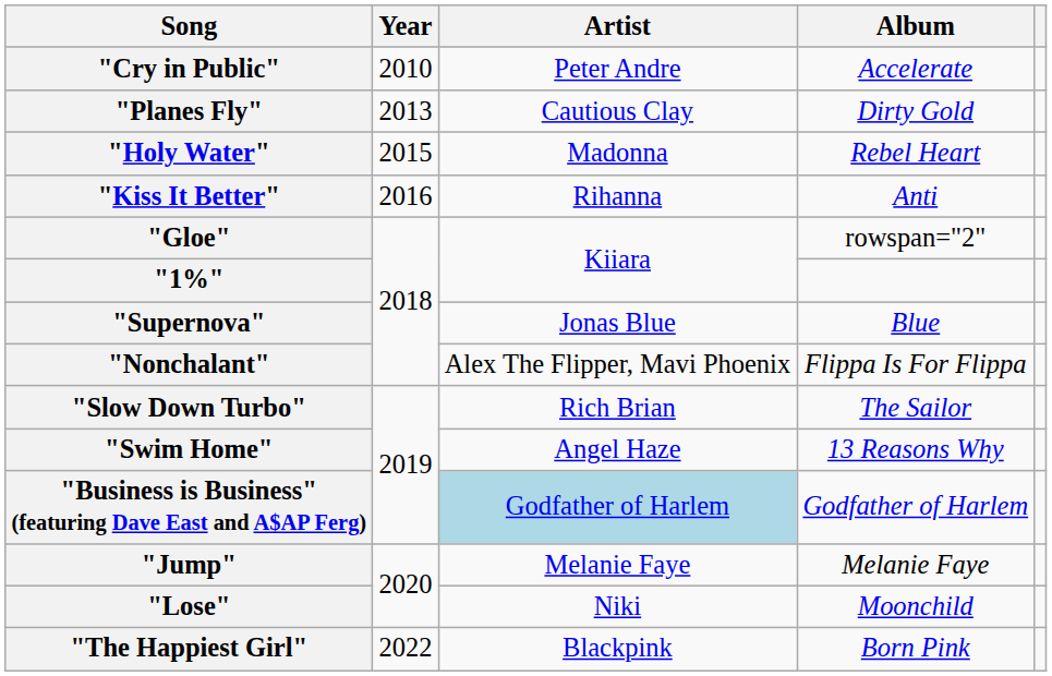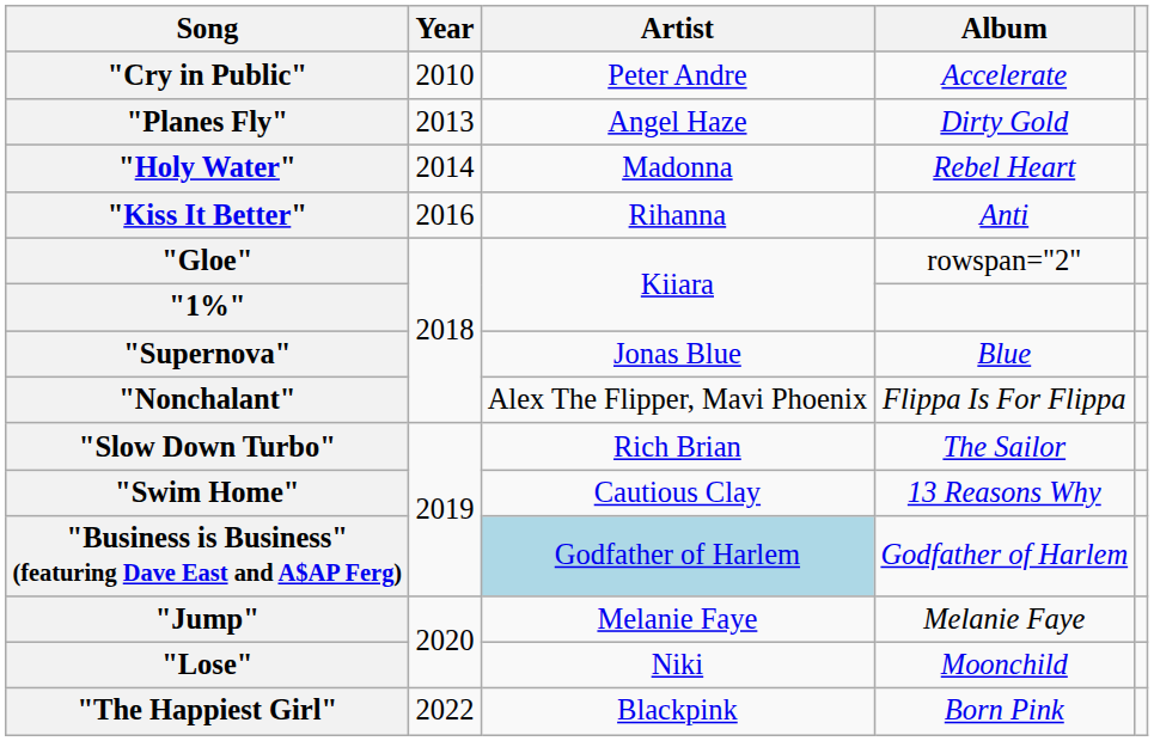"Planes Fly" | Artist: Cautious Clay -> Angel Haze
"Holy Water" | Year: 2015 -> 2014
"Swim Home" | Artist: Angel Haze -> Cautious Clay
